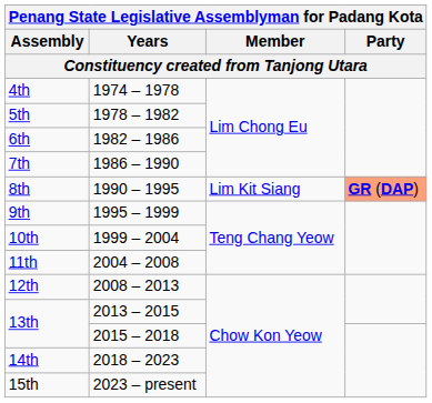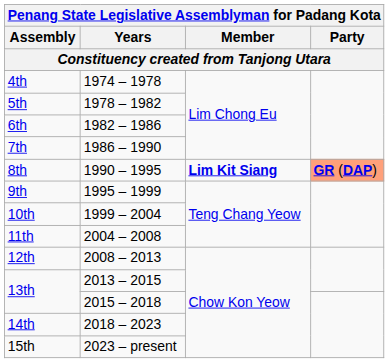8th | Member: normal -> bold
